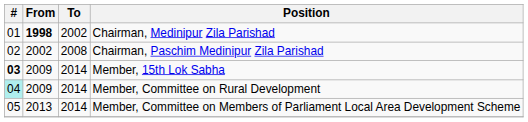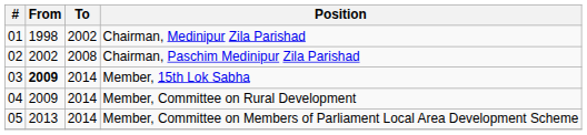Chairman, Medinipur Zila Parishad | From: bold -> normal
Member, 15th Lok Sabha | #: bold -> normal
Member, 15th Lok Sabha | From: normal -> bold
Member, Committee on Rural Development | #: paleturquoise background -> no background
